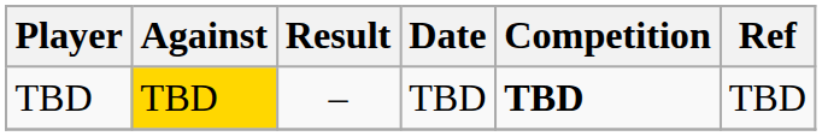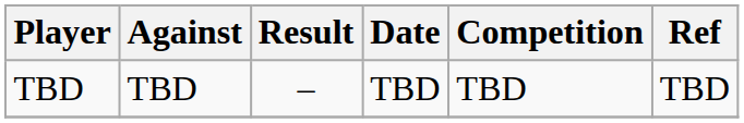row 2 | Against: gold background -> no background
row 2 | Competition: bold -> normal
